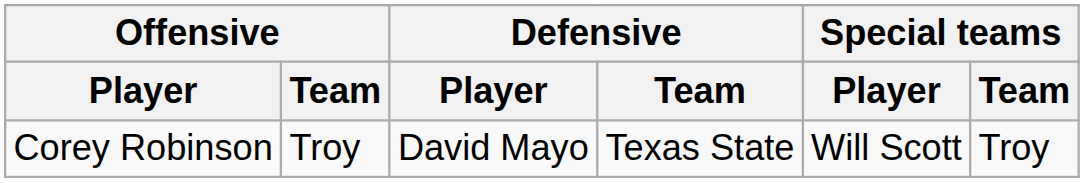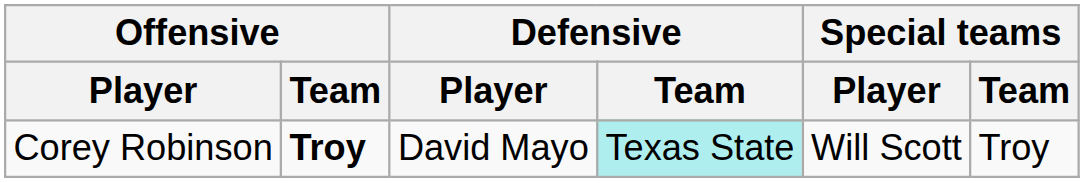Corey Robinson | Offensive / Team: normal -> bold
Corey Robinson | Defensive / Team: no background -> paleturquoise background
